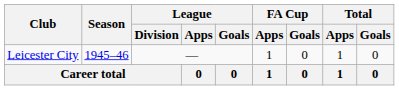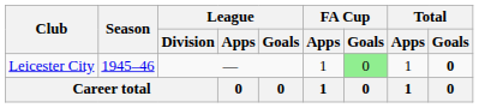Leicester City | FA Cup / Goals: no background -> lightgreen background
Leicester City | Total / Goals: normal -> bold
